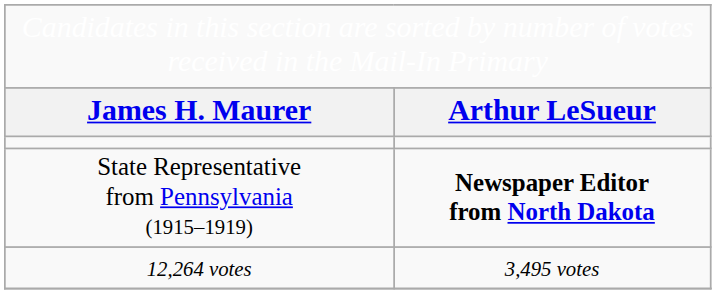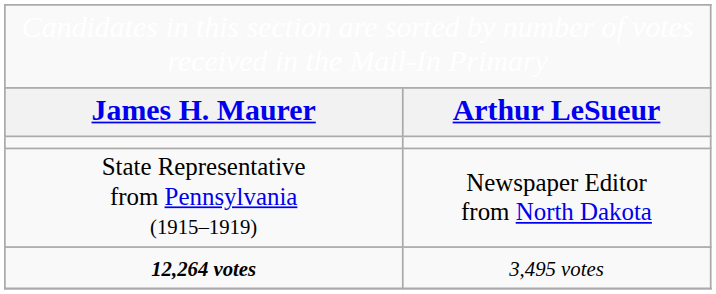State Representative from Pennsylvania (1915–1919) | column 2: bold -> normal
12,264 votes | column 1: normal -> bold
